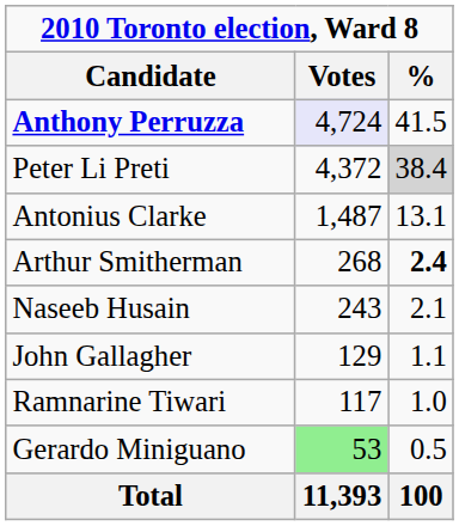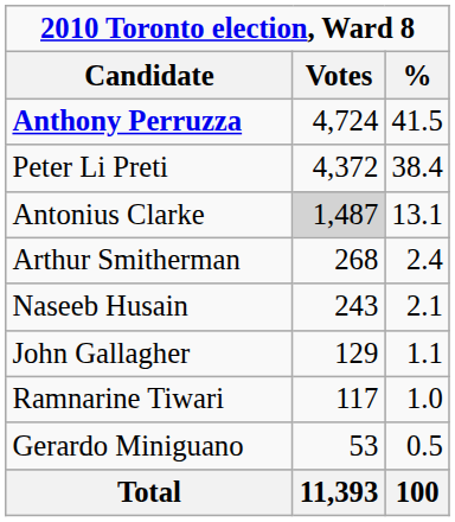Anthony Perruzza | Votes: lavender background -> no background
Peter Li Preti | %: lightgrey background -> no background
Antonius Clarke | Votes: no background -> lightgrey background
Arthur Smitherman | %: bold -> normal
Gerardo Miniguano | Votes: lightgreen background -> no background
